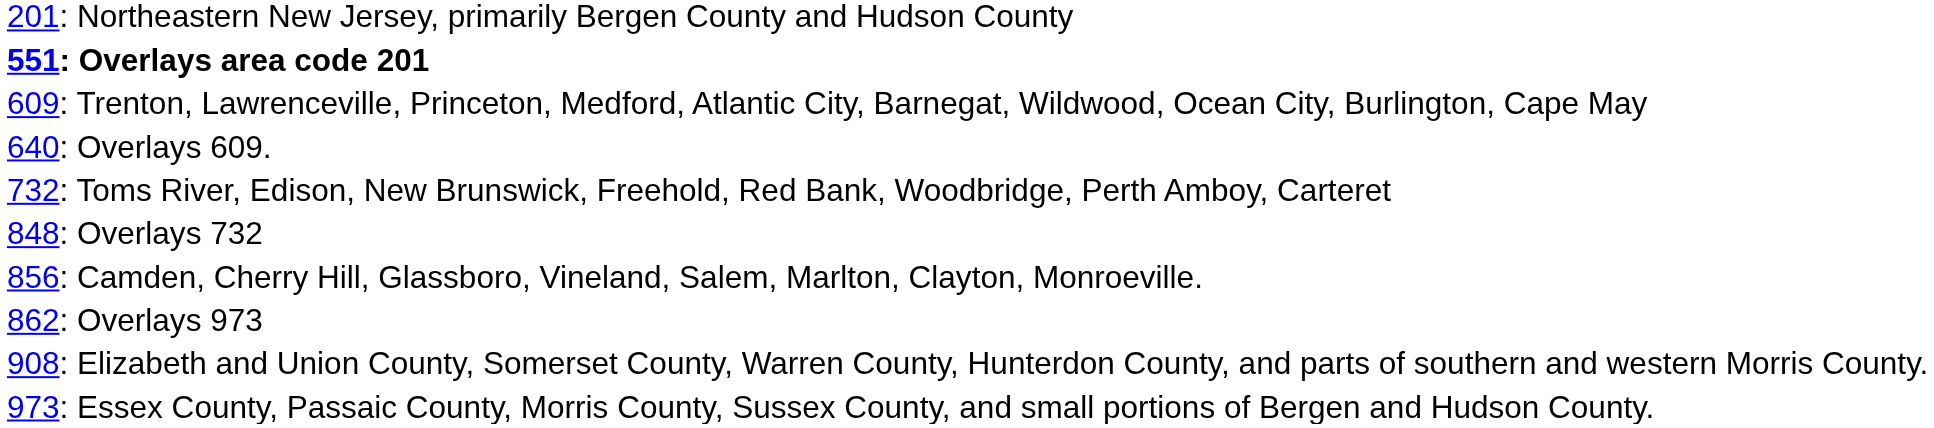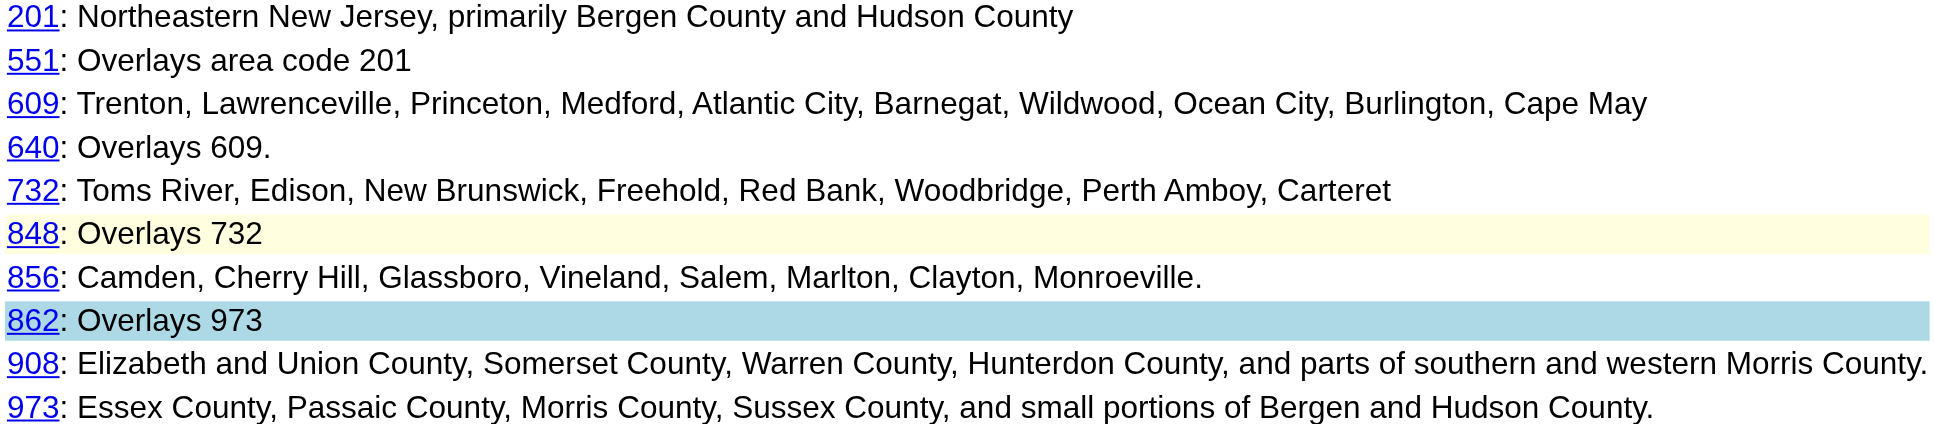row 2 | column 1: bold -> normal
row 6 | column 1: no background -> lightyellow background
row 8 | column 1: no background -> lightblue background
